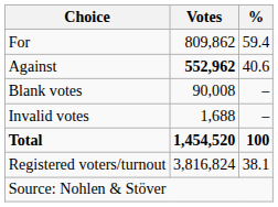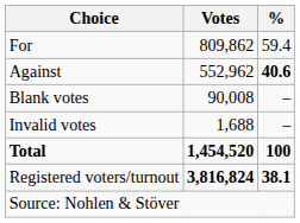Against | Votes: bold -> normal
Against | %: normal -> bold
Registered voters/turnout | Votes: normal -> bold
Registered voters/turnout | %: normal -> bold
